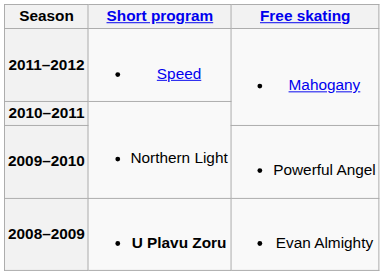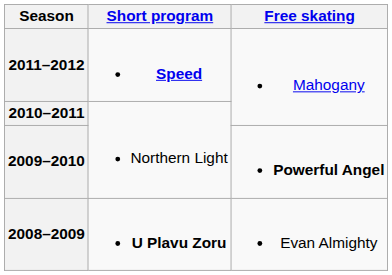2011–2012 | Short program: normal -> bold
2009–2010 | Free skating: normal -> bold
